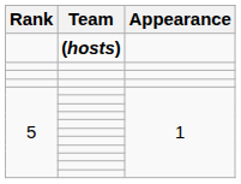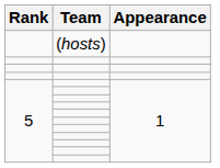row 2 | Team: bold -> normal
